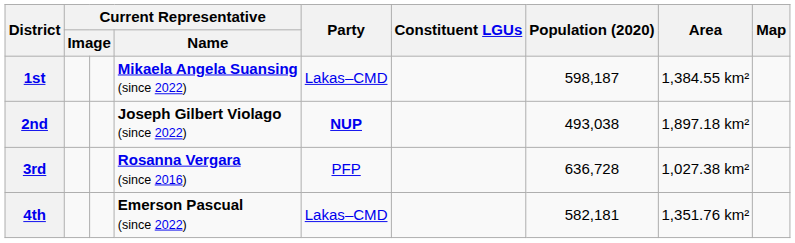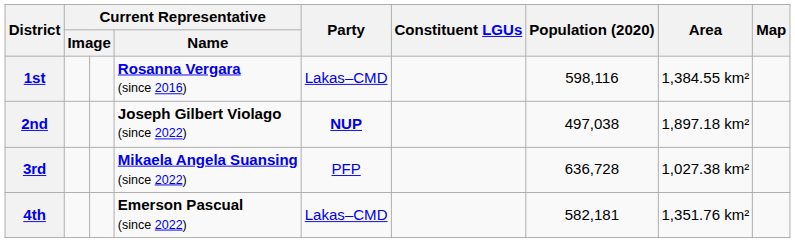1st | Current Representative / Name: Mikaela Angela Suansing (since 2022) -> Rosanna Vergara (since 2016)
1st | Population (2020): 598,187 -> 598,116
2nd | Population (2020): 493,038 -> 497,038
3rd | Current Representative / Name: Rosanna Vergara (since 2016) -> Mikaela Angela Suansing (since 2022)
